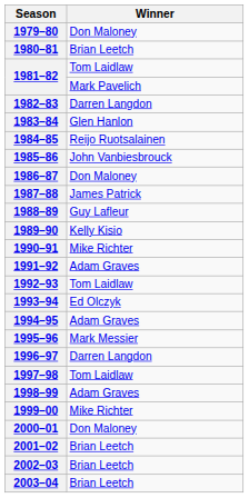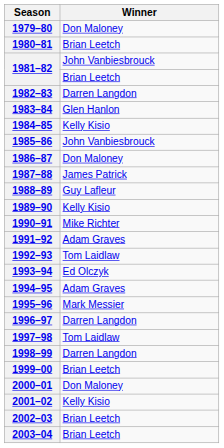row 4 | Winner: Tom Laidlaw -> John Vanbiesbrouck
row 5 | Winner: Mark Pavelich -> Brian Leetch
row 8 | Winner: Reijo Ruotsalainen -> Kelly Kisio
row 22 | Winner: Adam Graves -> Darren Langdon
row 23 | Winner: Mike Richter -> Brian Leetch
row 25 | Winner: Brian Leetch -> Kelly Kisio
